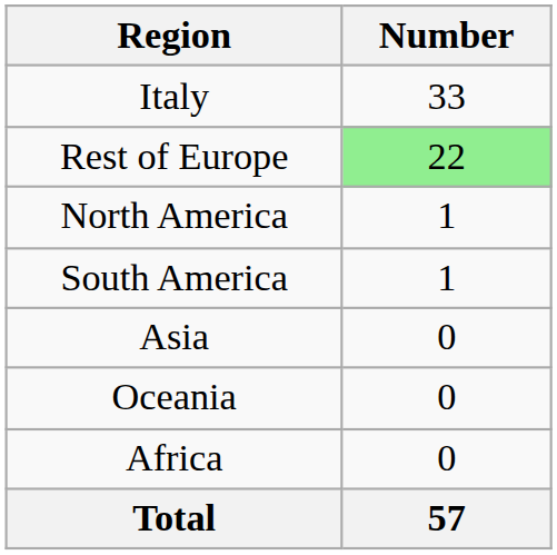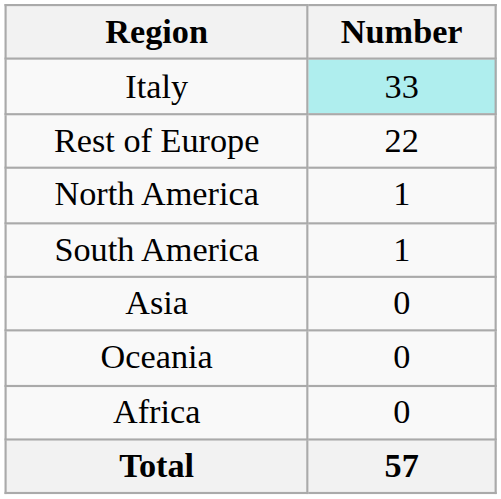Italy | Number: no background -> paleturquoise background
Rest of Europe | Number: lightgreen background -> no background
